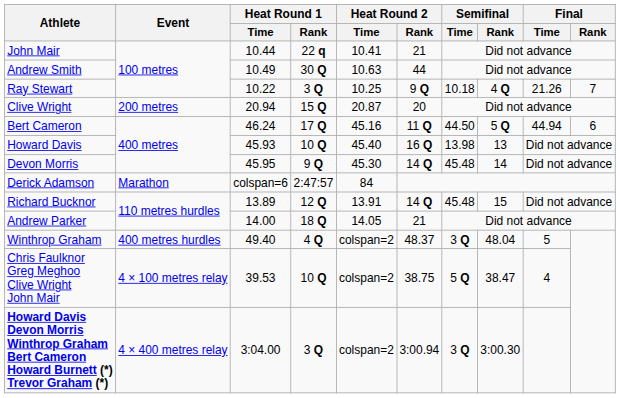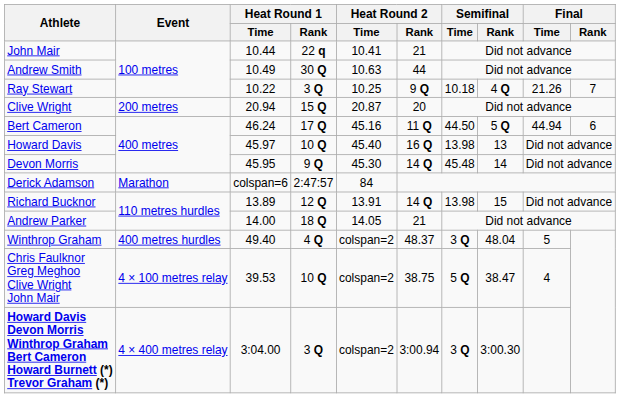Howard Davis | Heat Round 1 / Time: 45.93 -> 45.97
Richard Bucknor | Semifinal / Time: 45.48 -> 13.98
